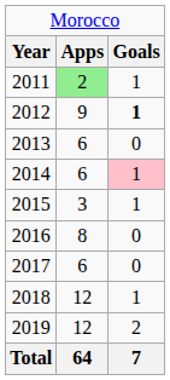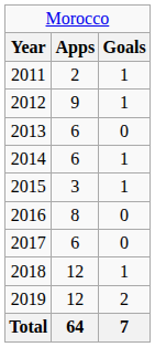2011 | column 2: lightgreen background -> no background
2012 | column 3: bold -> normal
2014 | column 3: pink background -> no background
